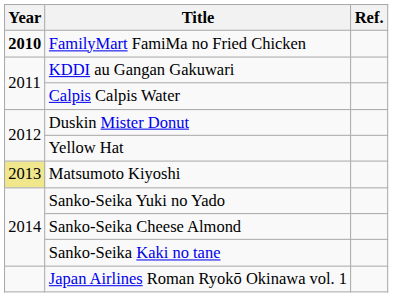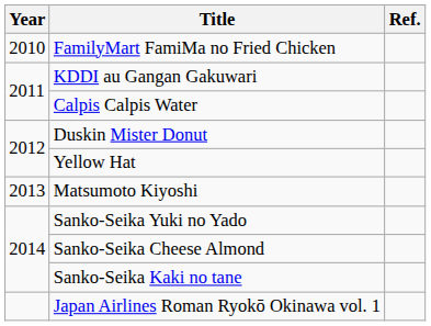FamilyMart FamiMa no Fried Chicken | Year: bold -> normal
Matsumoto Kiyoshi | Year: khaki background -> no background
